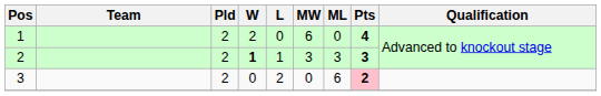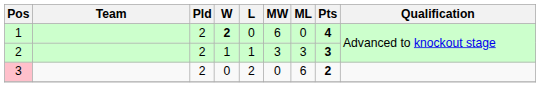row 2 | W: normal -> bold
row 3 | W: bold -> normal
row 4 | Pos: no background -> pink background
row 4 | Pts: pink background -> no background
